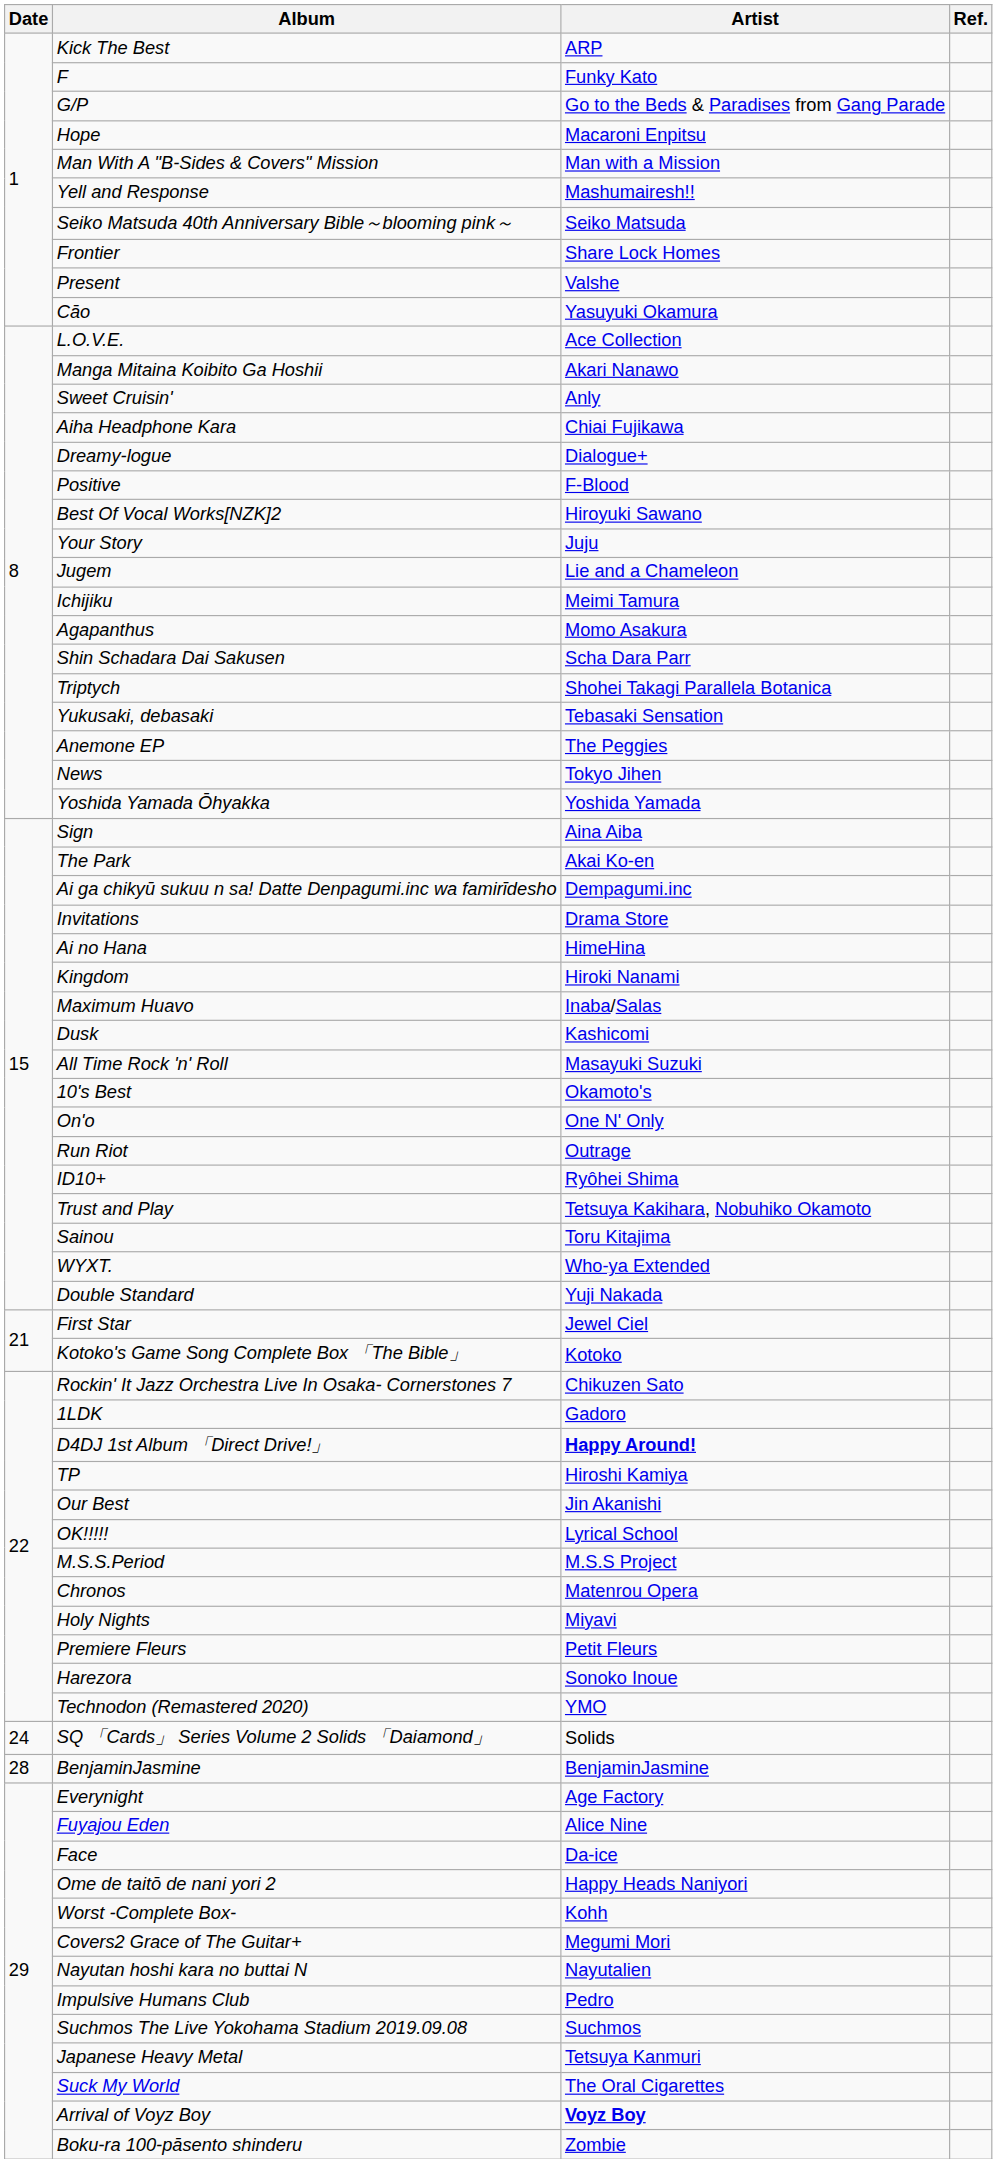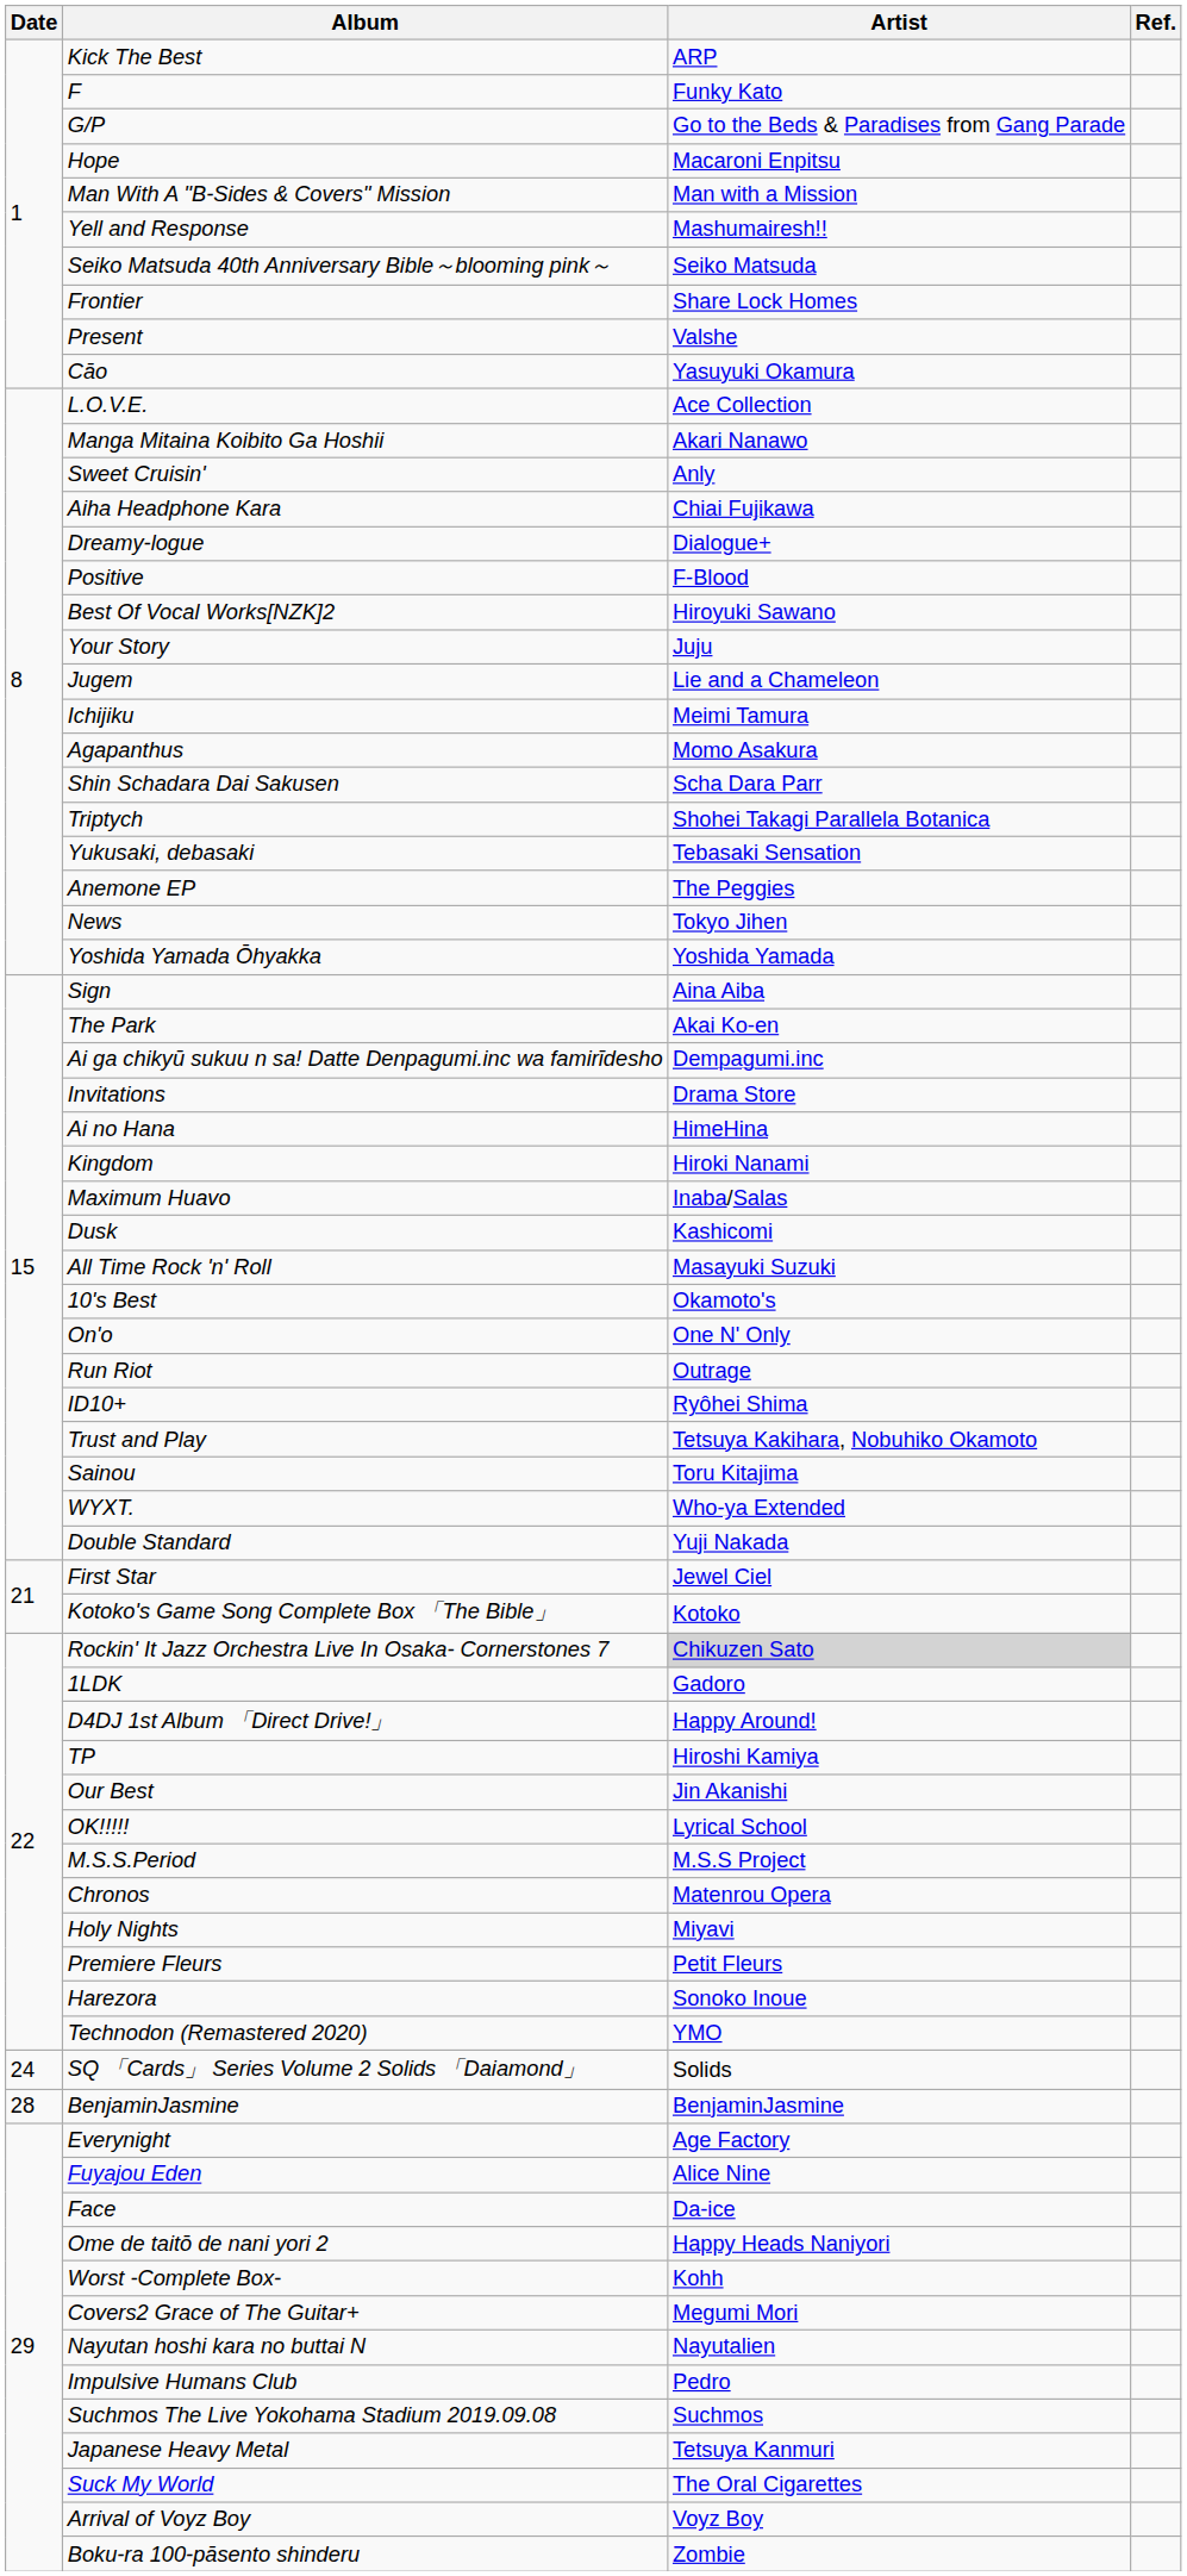Rockin' It Jazz Orchestra Live In Osaka- Cornerstones 7 | Artist: no background -> lightgrey background
D4DJ 1st Album 「Direct Drive!」 | Artist: bold -> normal
Arrival of Voyz Boy | Artist: bold -> normal
